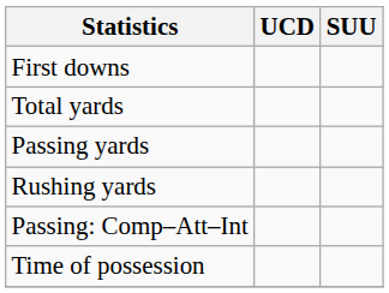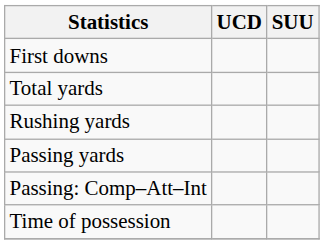rows swapped: Rushing yards <-> Passing yards
